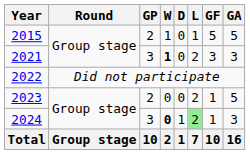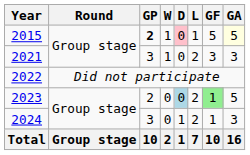2015 | GP: normal -> bold
2015 | D: no background -> pink background
2015 | GA: no background -> lightyellow background
2021 | W: bold -> normal
2023 | D: no background -> lightblue background
2023 | GF: no background -> lightgreen background
2024 | W: bold -> normal
2024 | L: lightgreen background -> no background
